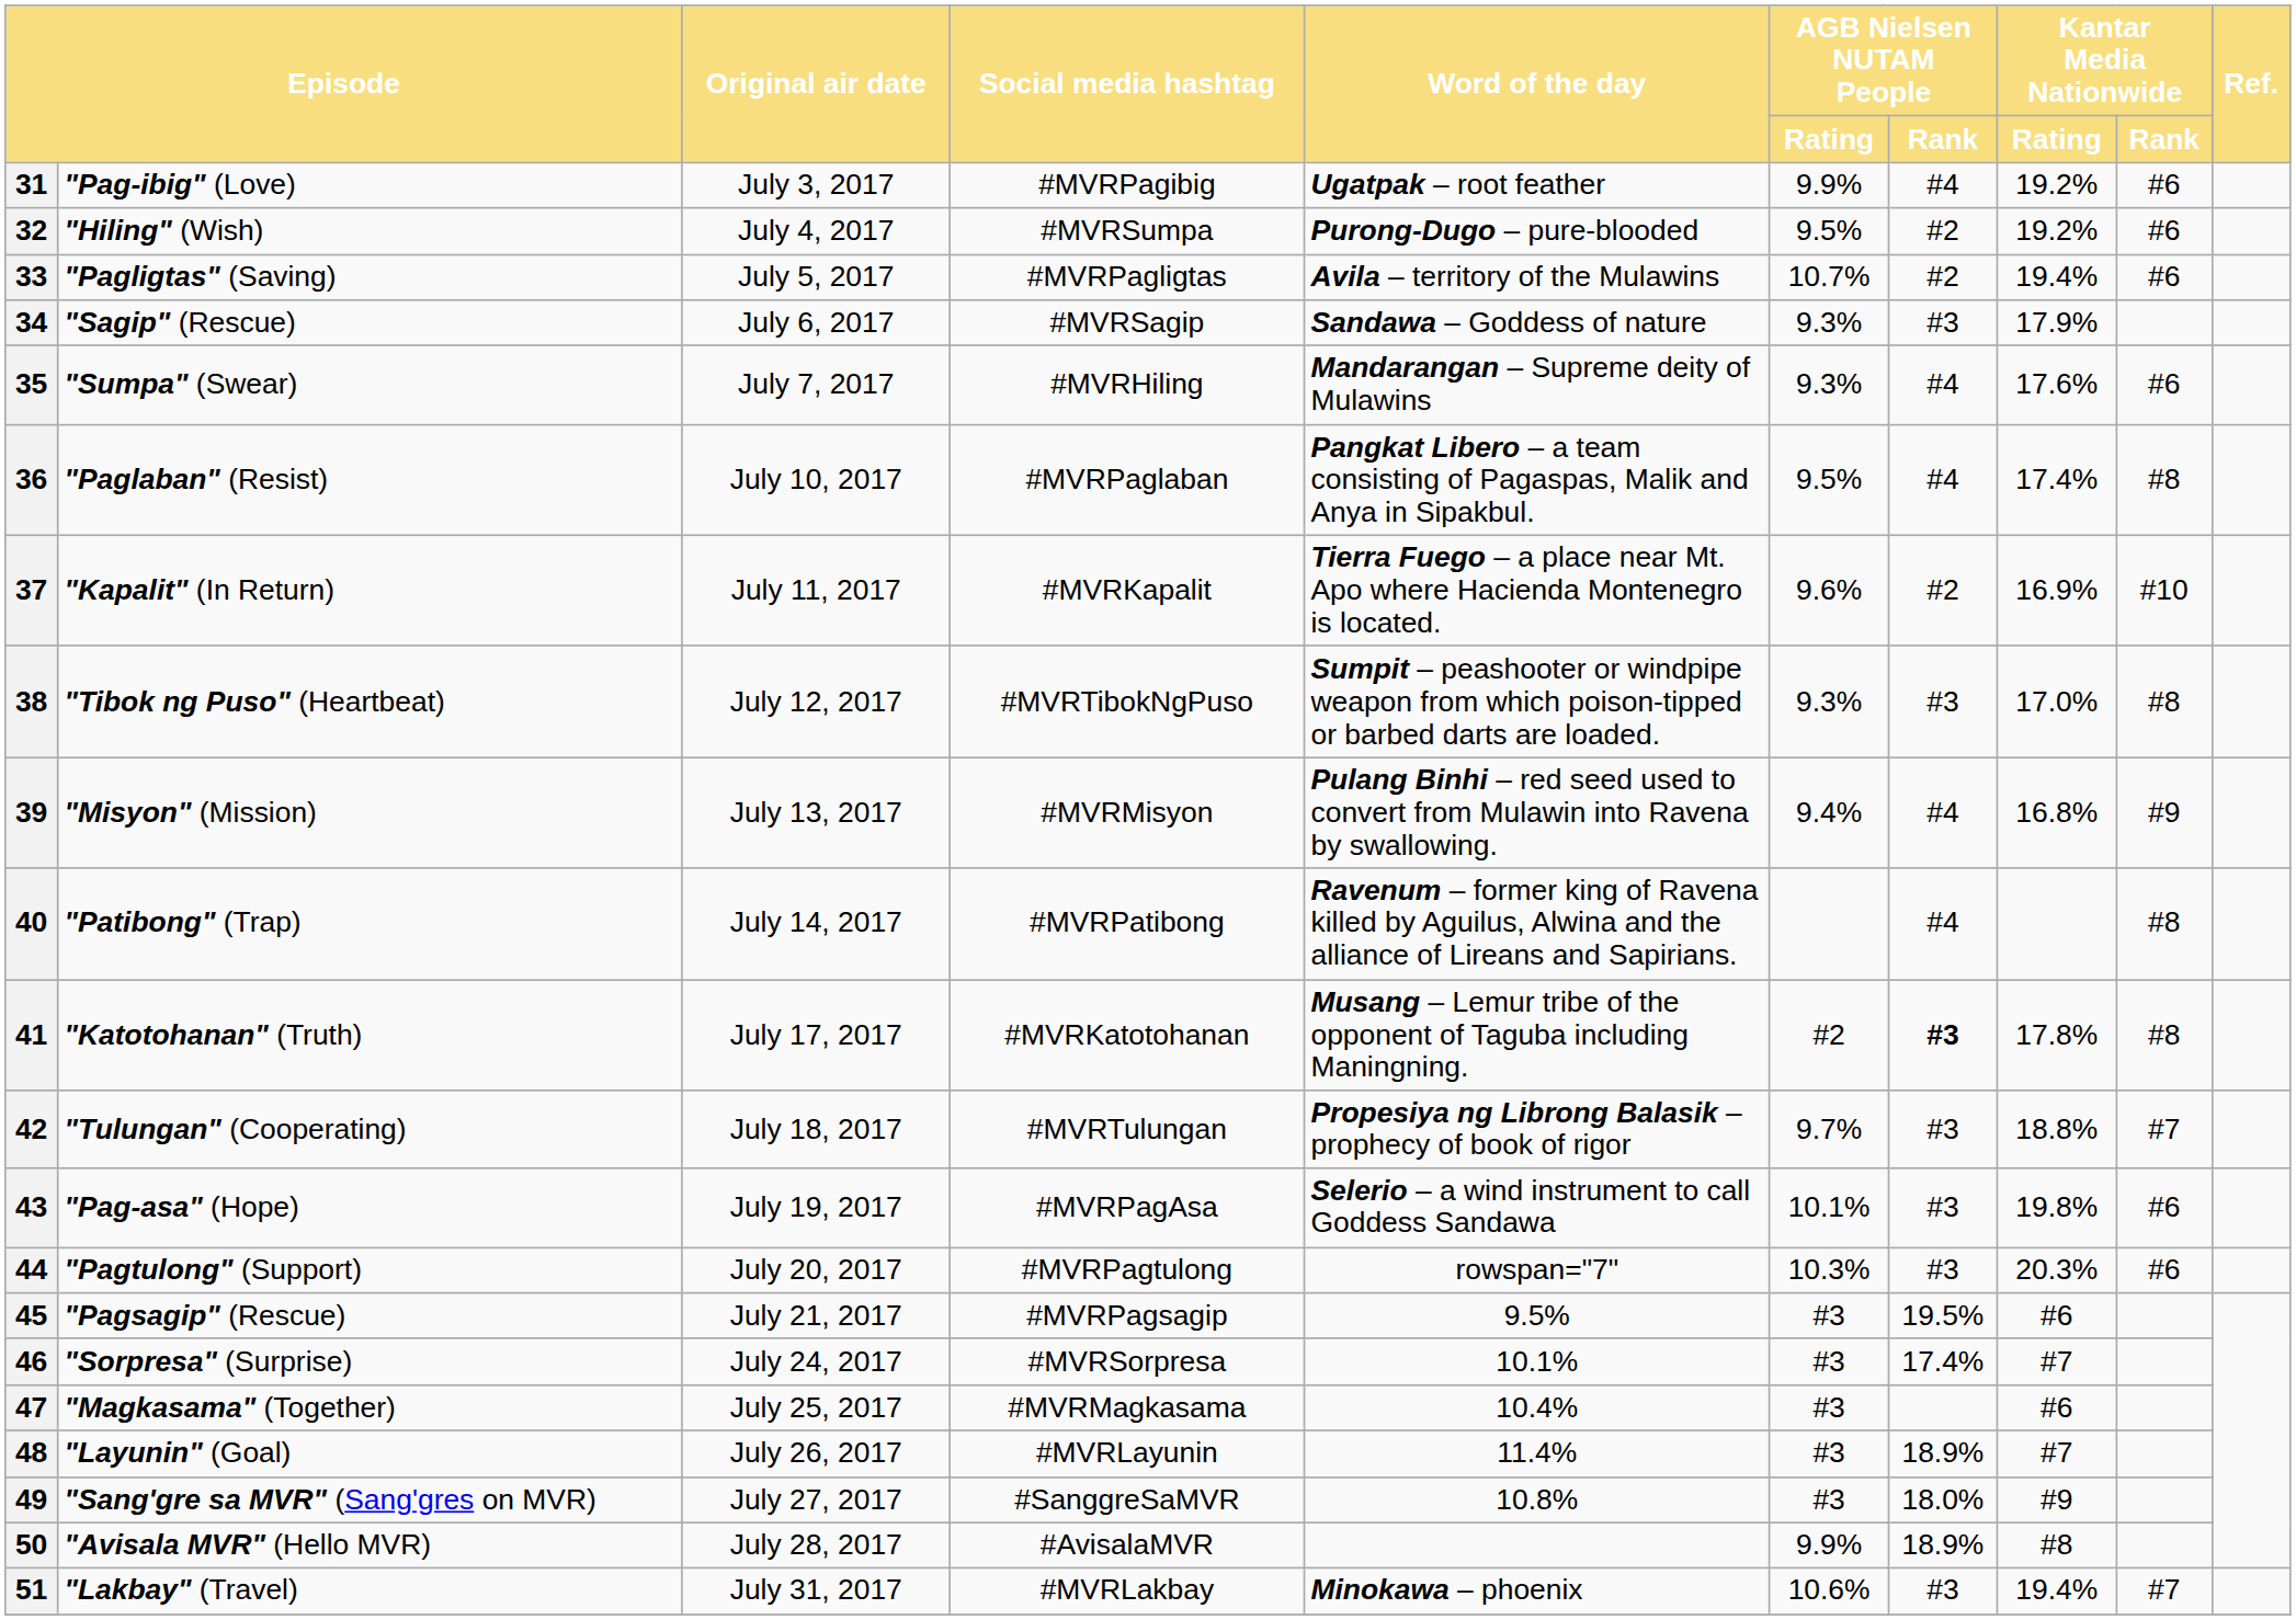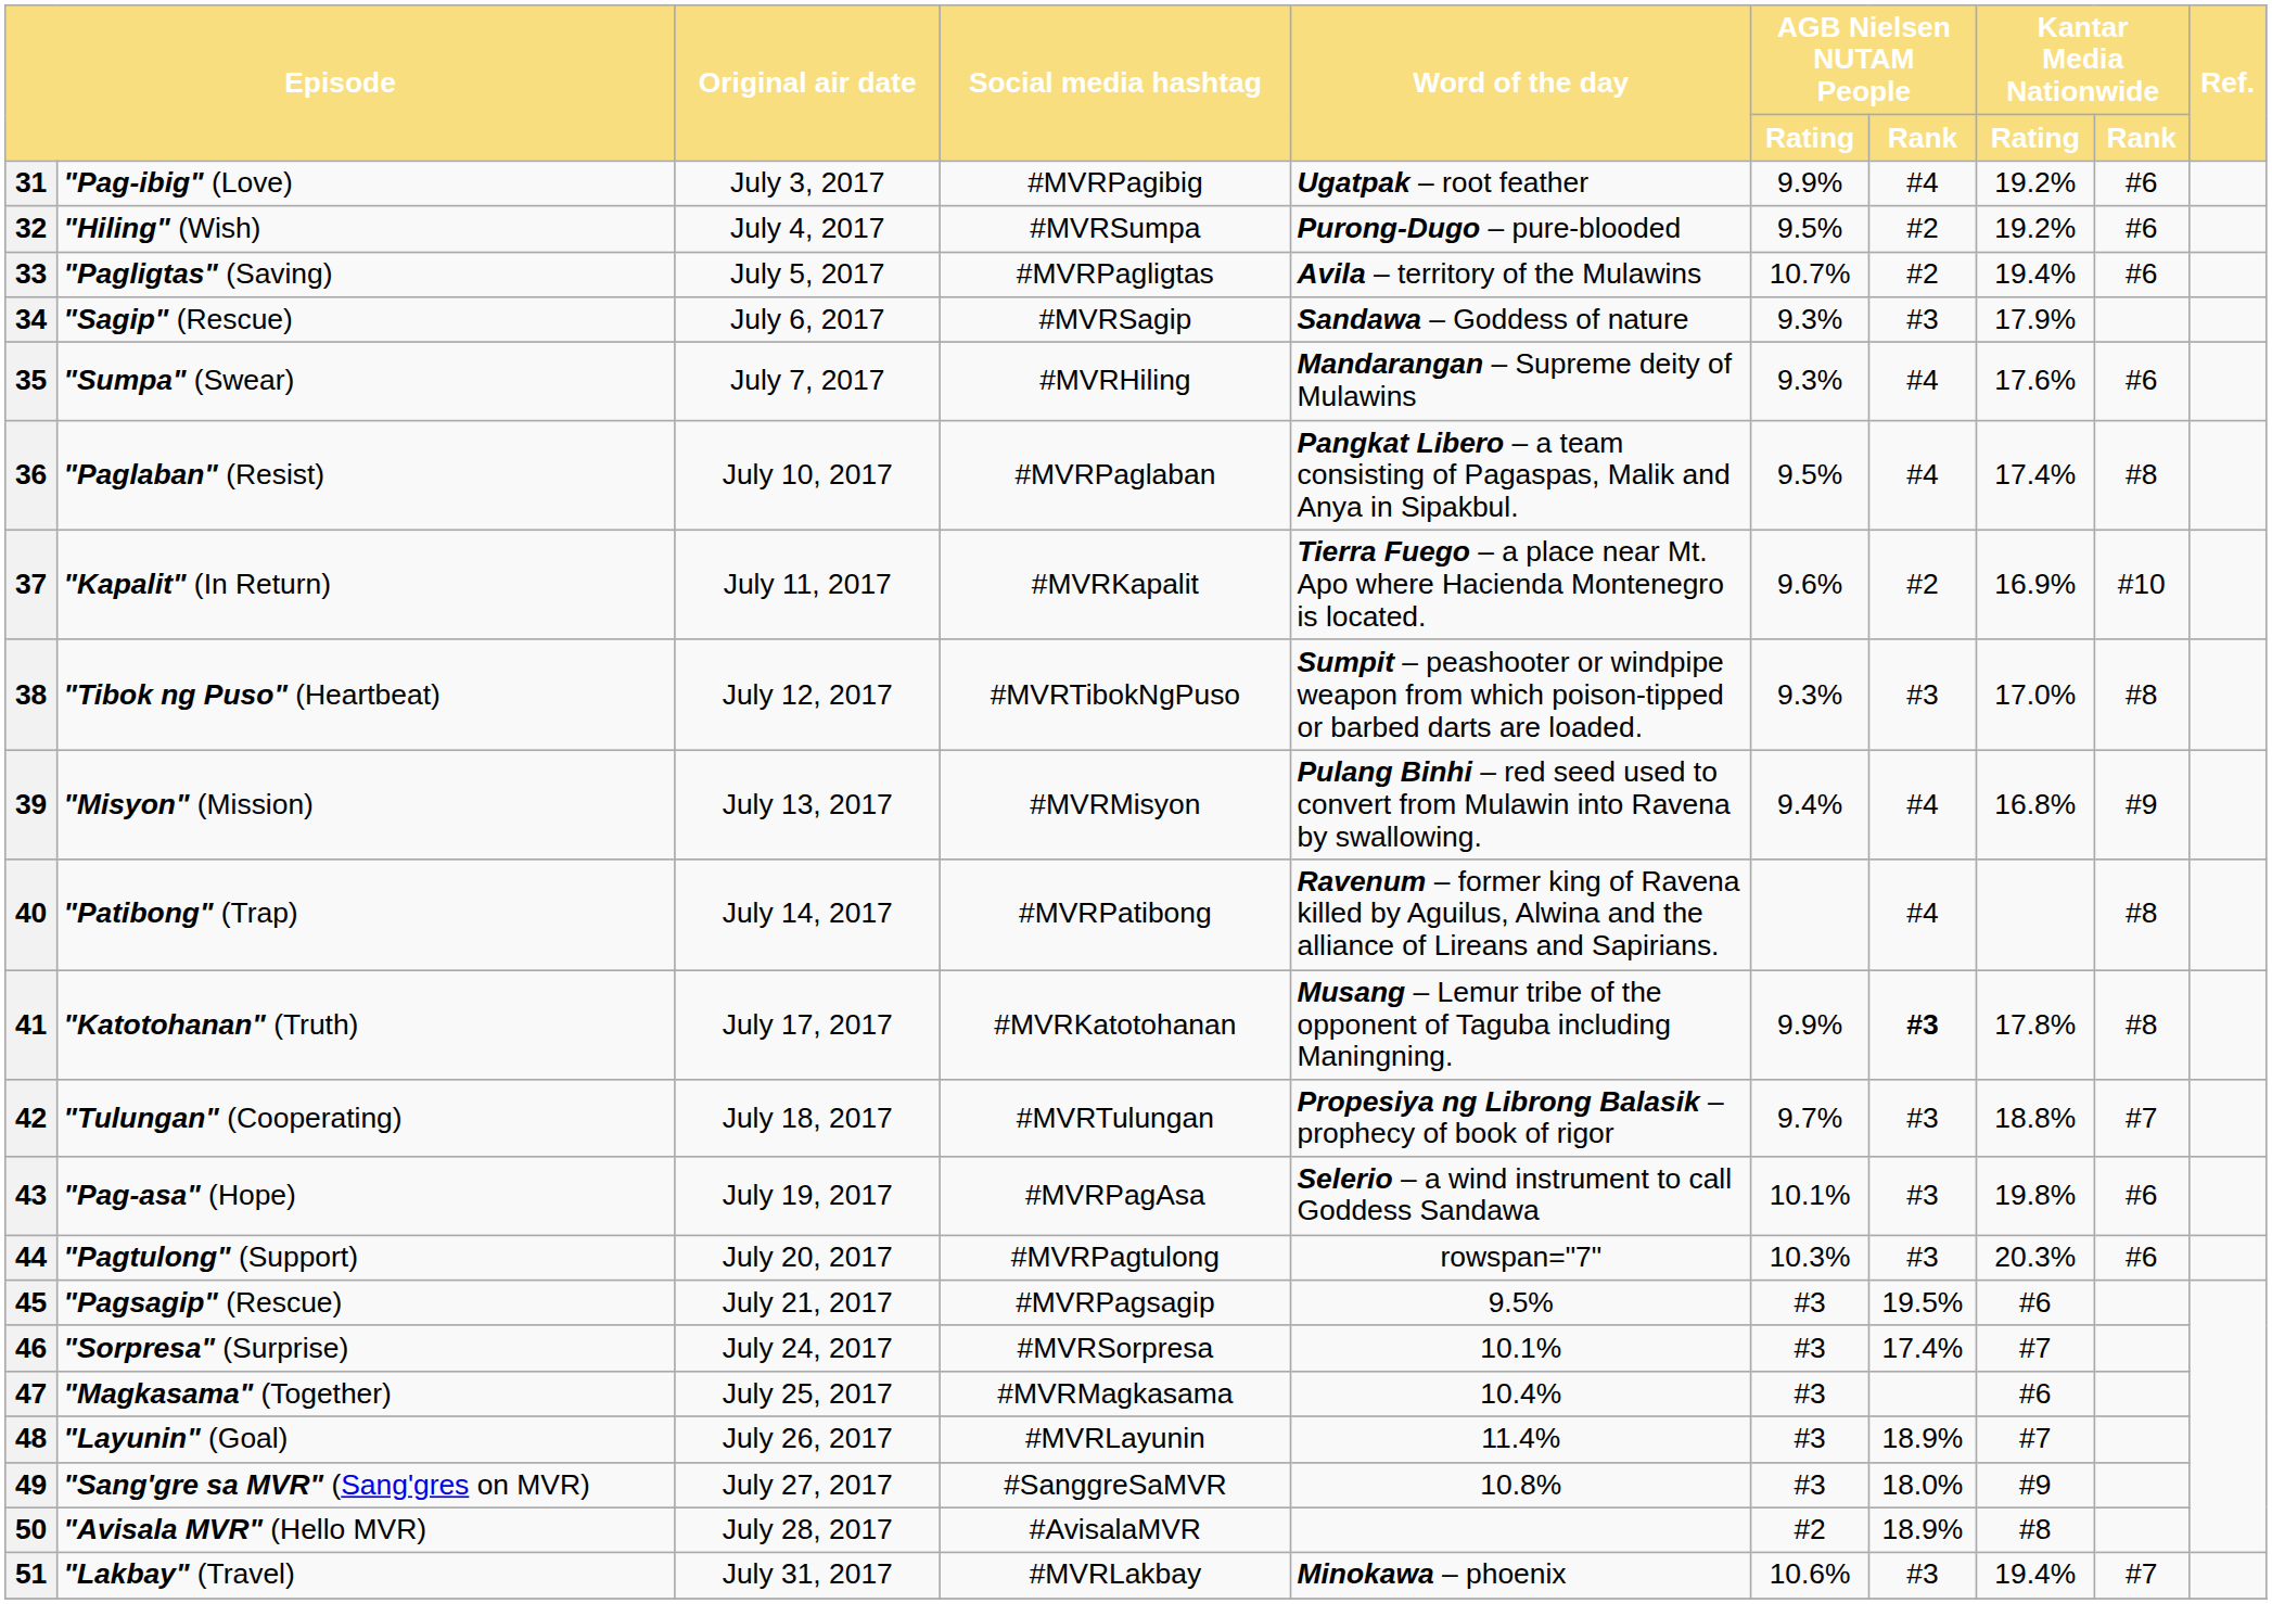41 | AGB Nielsen NUTAM People / Rating: #2 -> 9.9%
50 | AGB Nielsen NUTAM People / Rating: 9.9% -> #2
